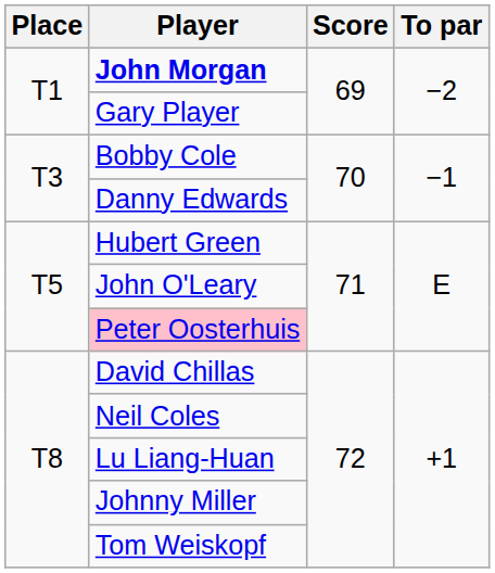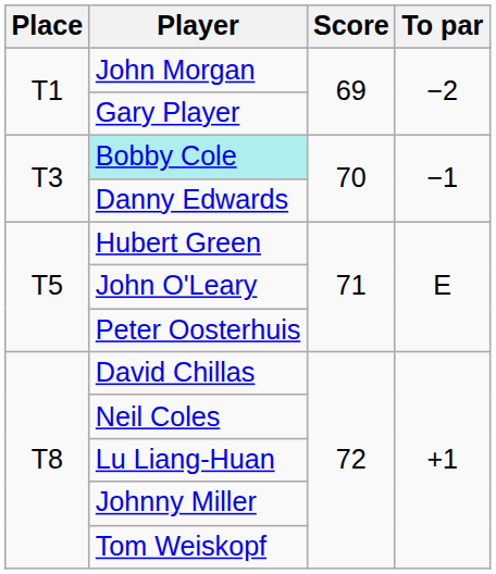John Morgan | Player: bold -> normal
Bobby Cole | Player: no background -> paleturquoise background
Peter Oosterhuis | Player: pink background -> no background
